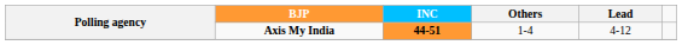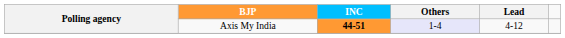row 2 | BJP: bold -> normal
row 2 | Others: no background -> lavender background
